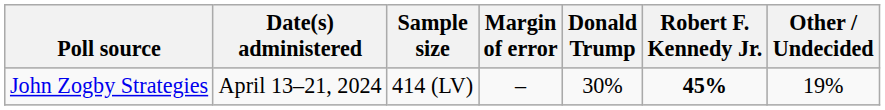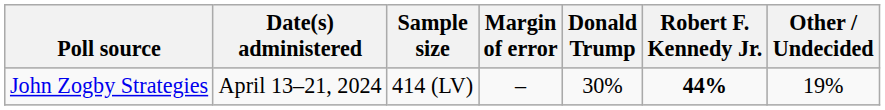John Zogby Strategies | Robert F. Kennedy Jr.: 45% -> 44%
